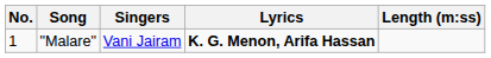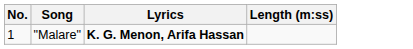- column: Singers | Vani Jairam
